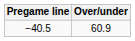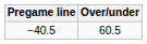−40.5 | Over/under: 60.9 -> 60.5
